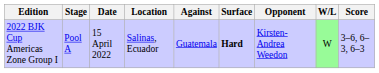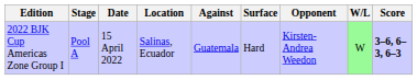2022 BJK Cup Americas Zone Group I | Surface: bold -> normal
2022 BJK Cup Americas Zone Group I | Score: normal -> bold
